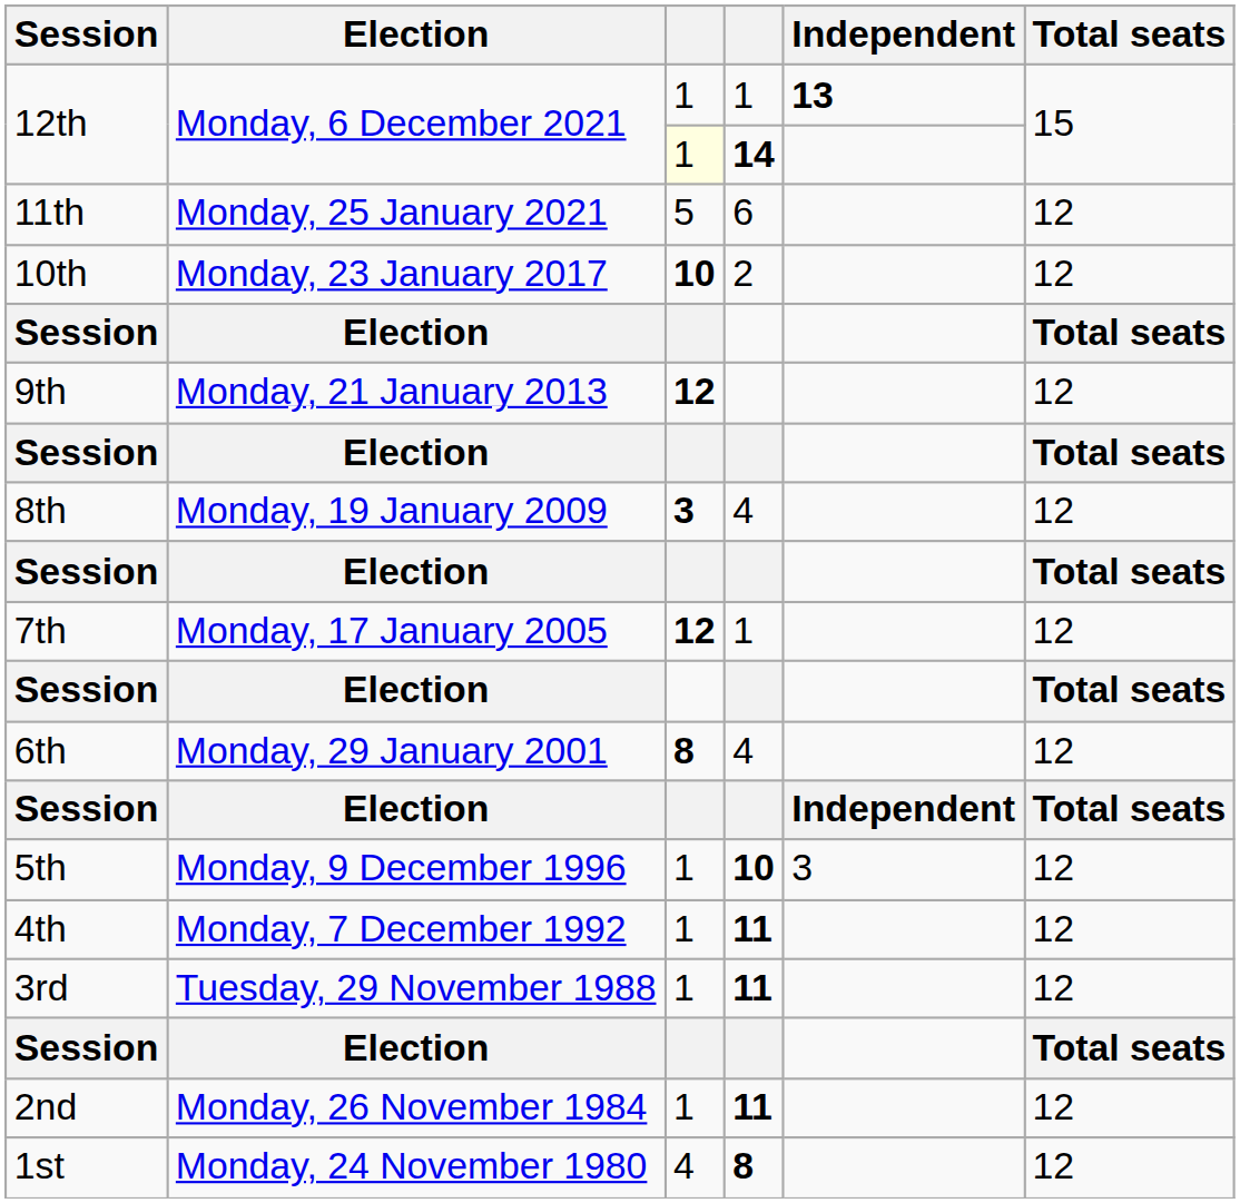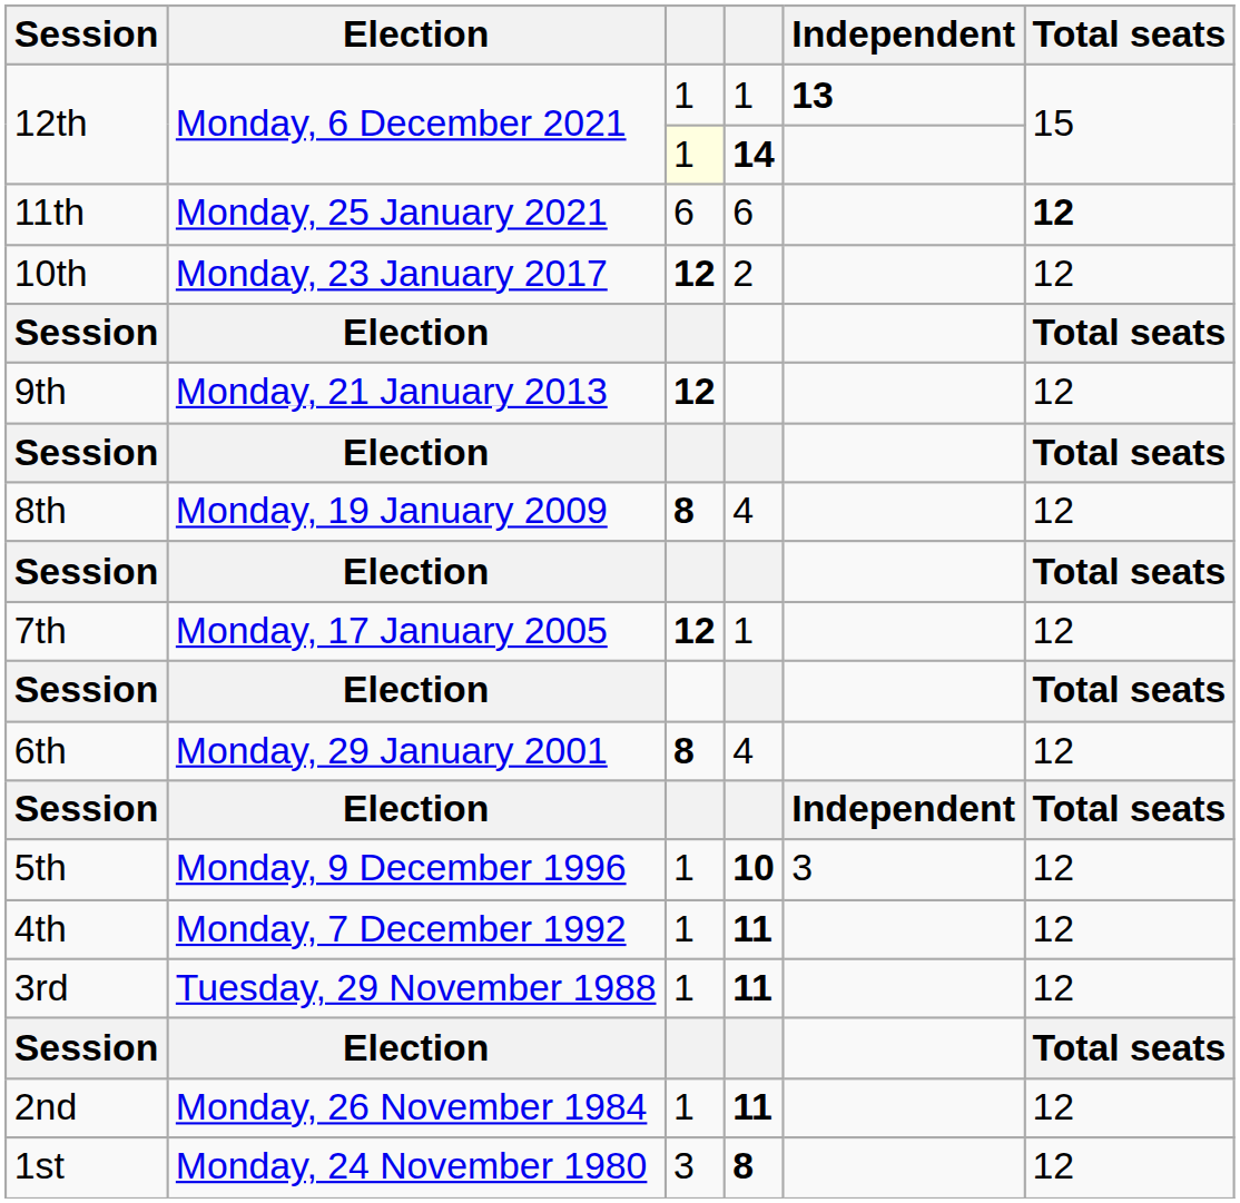11th | column 3: 5 -> 6
11th | Total seats: normal -> bold
10th | column 3: 10 -> 12
8th | column 3: 3 -> 8
1st | column 3: 4 -> 3
